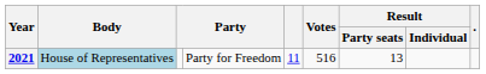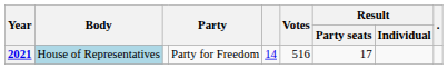2021 | column 5: 11 -> 14
2021 | Result / Party seats: 13 -> 17
